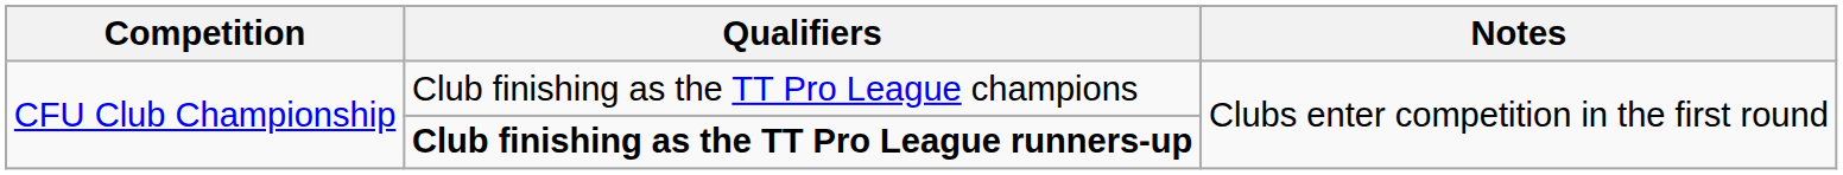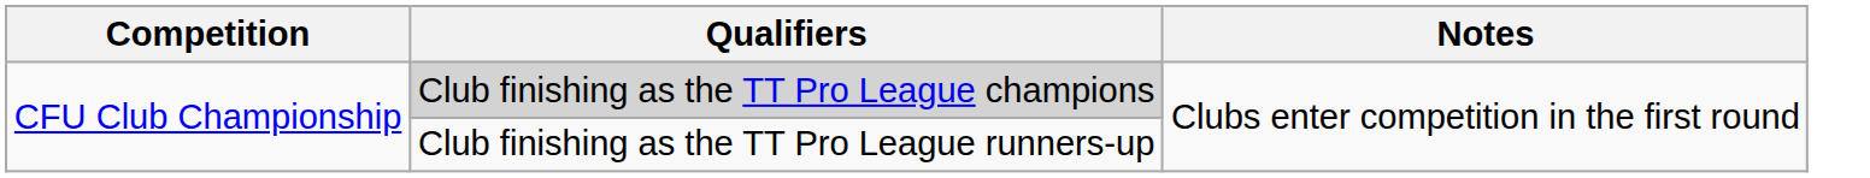Club finishing as the TT Pro League champions | Qualifiers: no background -> lightgrey background
Club finishing as the TT Pro League runners-up | Qualifiers: bold -> normal
